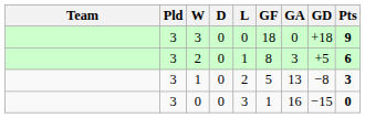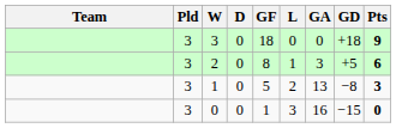columns swapped: L <-> GF
